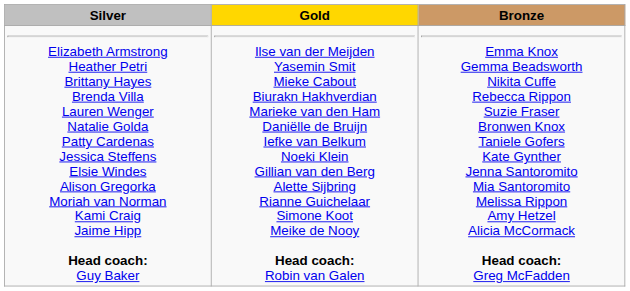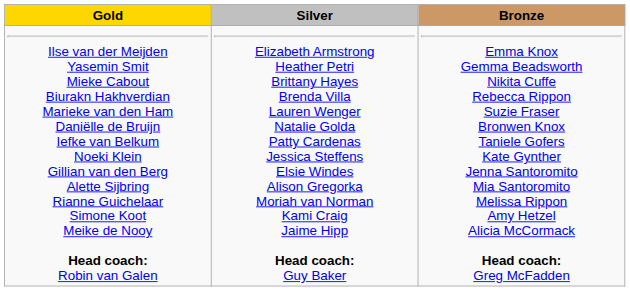columns swapped: Gold <-> Silver
